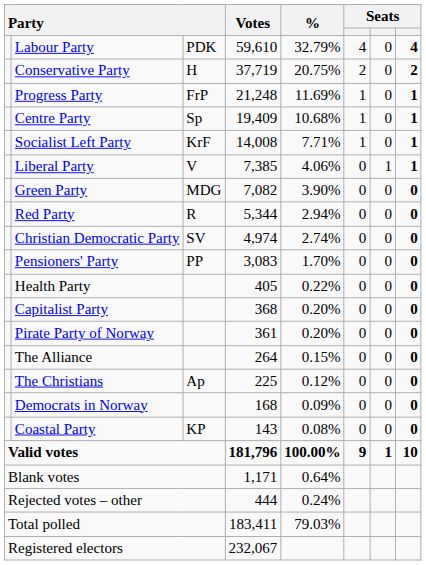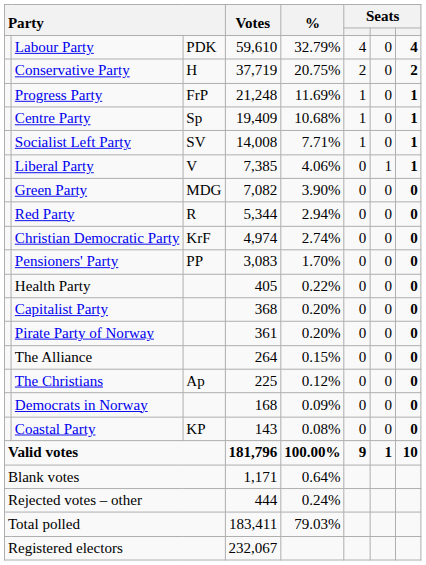Socialist Left Party | column 3: KrF -> SV
Christian Democratic Party | column 3: SV -> KrF
